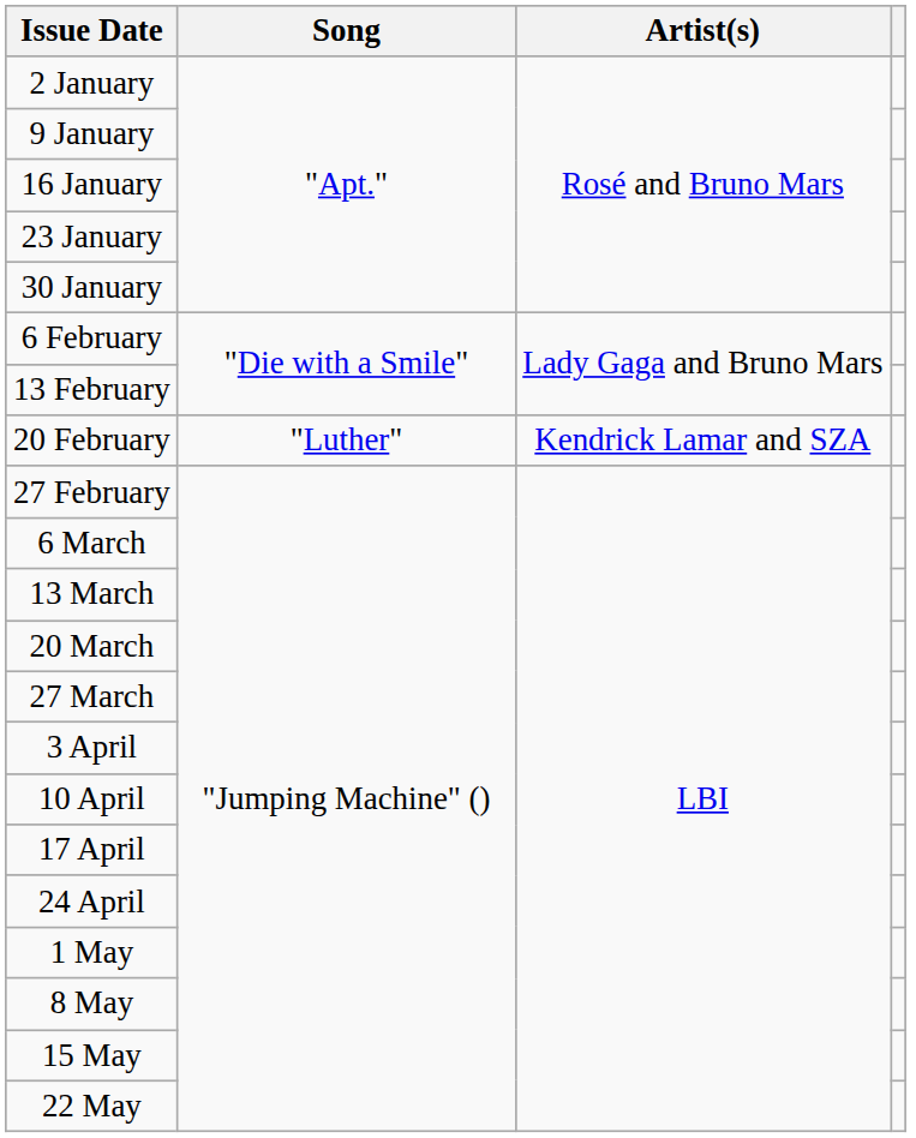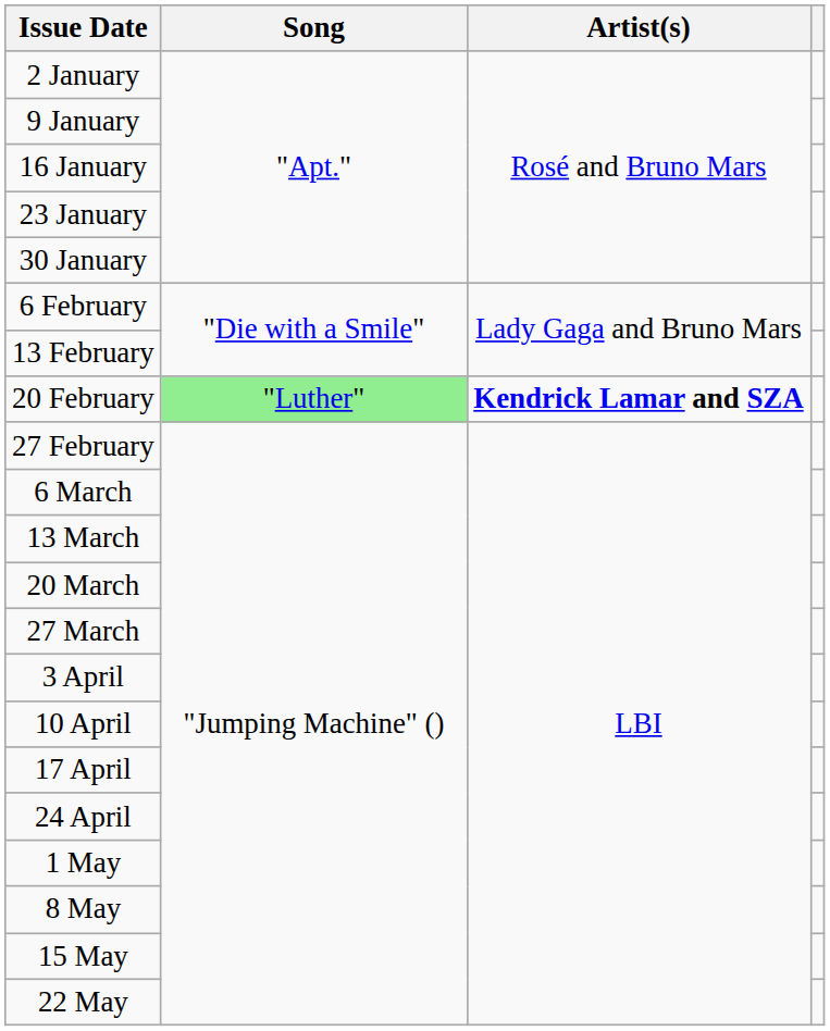20 February | Song: no background -> lightgreen background
20 February | Artist(s): normal -> bold
